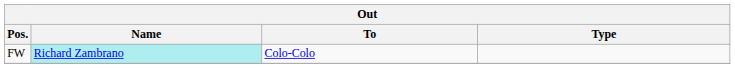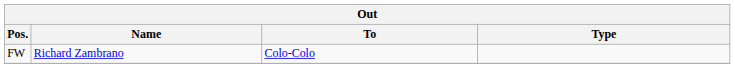FW | Name: paleturquoise background -> no background
